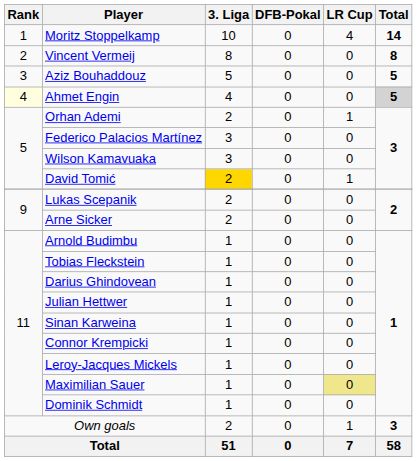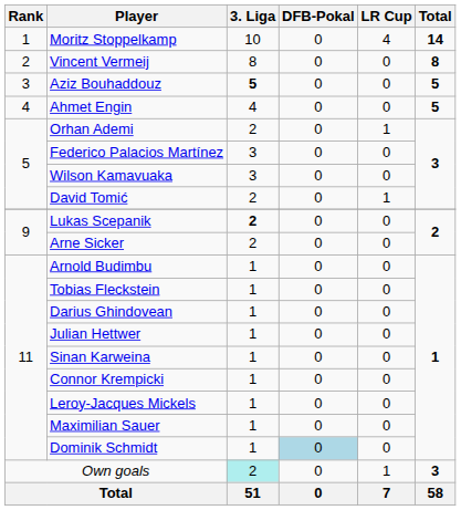Aziz Bouhaddouz | 3. Liga: normal -> bold
Ahmet Engin | Rank: lightyellow background -> no background
Ahmet Engin | Total: lightgrey background -> no background
David Tomić | 3. Liga: gold background -> no background
Lukas Scepanik | 3. Liga: normal -> bold
Maximilian Sauer | LR Cup: khaki background -> no background
Dominik Schmidt | DFB-Pokal: no background -> lightblue background
Own goals | 3. Liga: no background -> paleturquoise background
